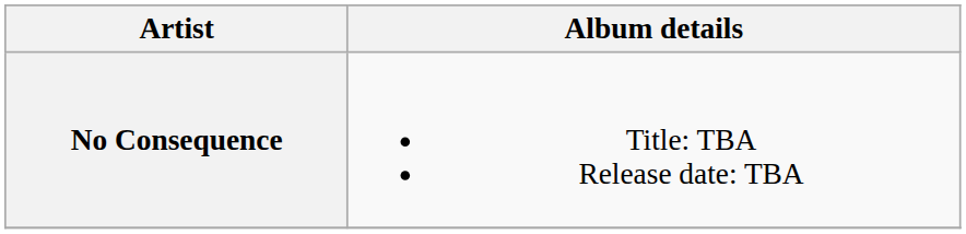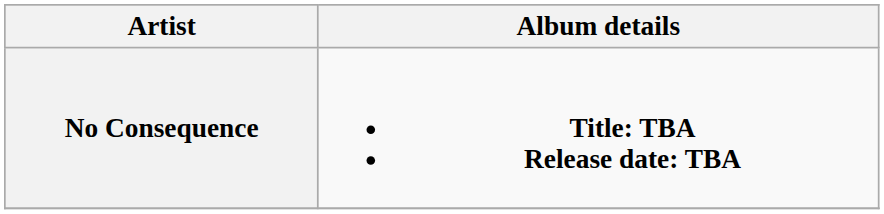No Consequence | Album details: normal -> bold
